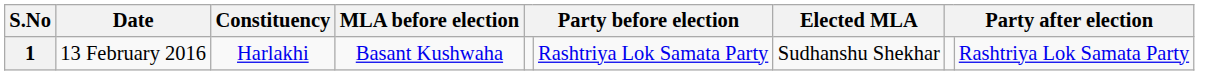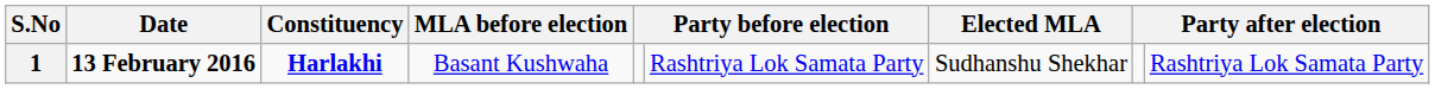1 | Date: normal -> bold
1 | Constituency: normal -> bold
